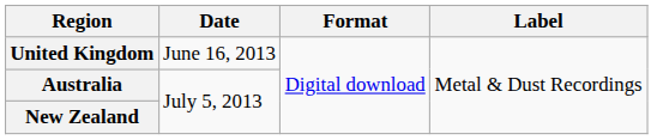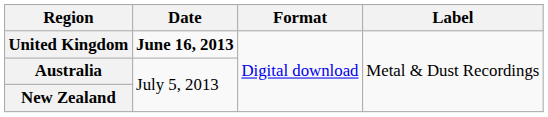United Kingdom | Date: normal -> bold
